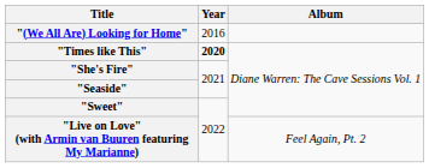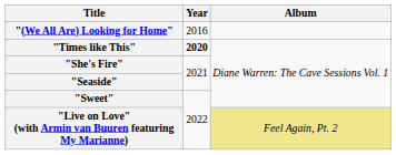"Live on Love" (with Armin van Buuren featuring My Marianne) | Album: no background -> khaki background
